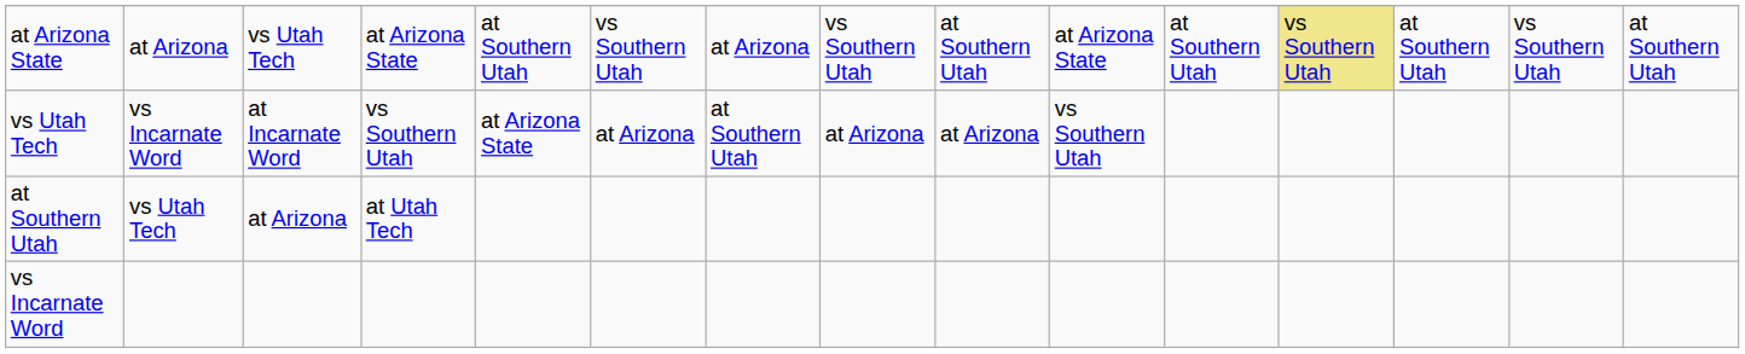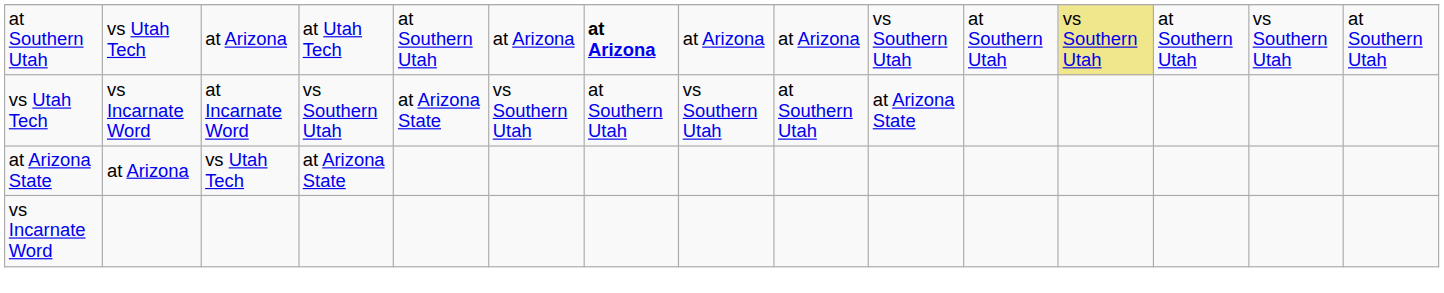row 1 | column 1: at Arizona State -> at Southern Utah
row 1 | column 2: at Arizona -> vs Utah Tech
row 1 | column 3: vs Utah Tech -> at Arizona
row 1 | column 4: at Arizona State -> at Utah Tech
row 1 | column 6: vs Southern Utah -> at Arizona
row 1 | column 7: normal -> bold
row 1 | column 8: vs Southern Utah -> at Arizona
row 1 | column 9: at Southern Utah -> at Arizona
row 1 | column 10: at Arizona State -> vs Southern Utah
row 2 | column 6: at Arizona -> vs Southern Utah
row 2 | column 8: at Arizona -> vs Southern Utah
row 2 | column 9: at Arizona -> at Southern Utah
row 2 | column 10: vs Southern Utah -> at Arizona State
row 3 | column 1: at Southern Utah -> at Arizona State
row 3 | column 2: vs Utah Tech -> at Arizona
row 3 | column 3: at Arizona -> vs Utah Tech
row 3 | column 4: at Utah Tech -> at Arizona State
